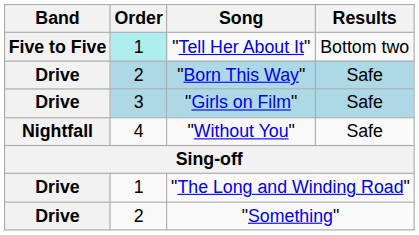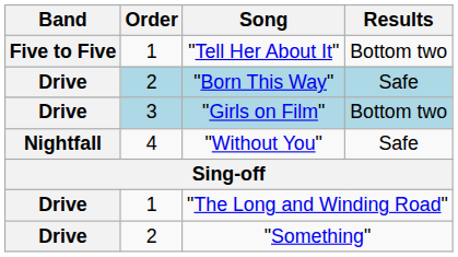"Tell Her About It" | Order: paleturquoise background -> no background
"Girls on Film" | Results: Safe -> Bottom two
